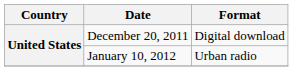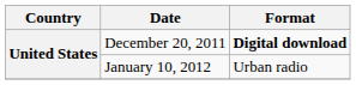December 20, 2011 | Format: normal -> bold
